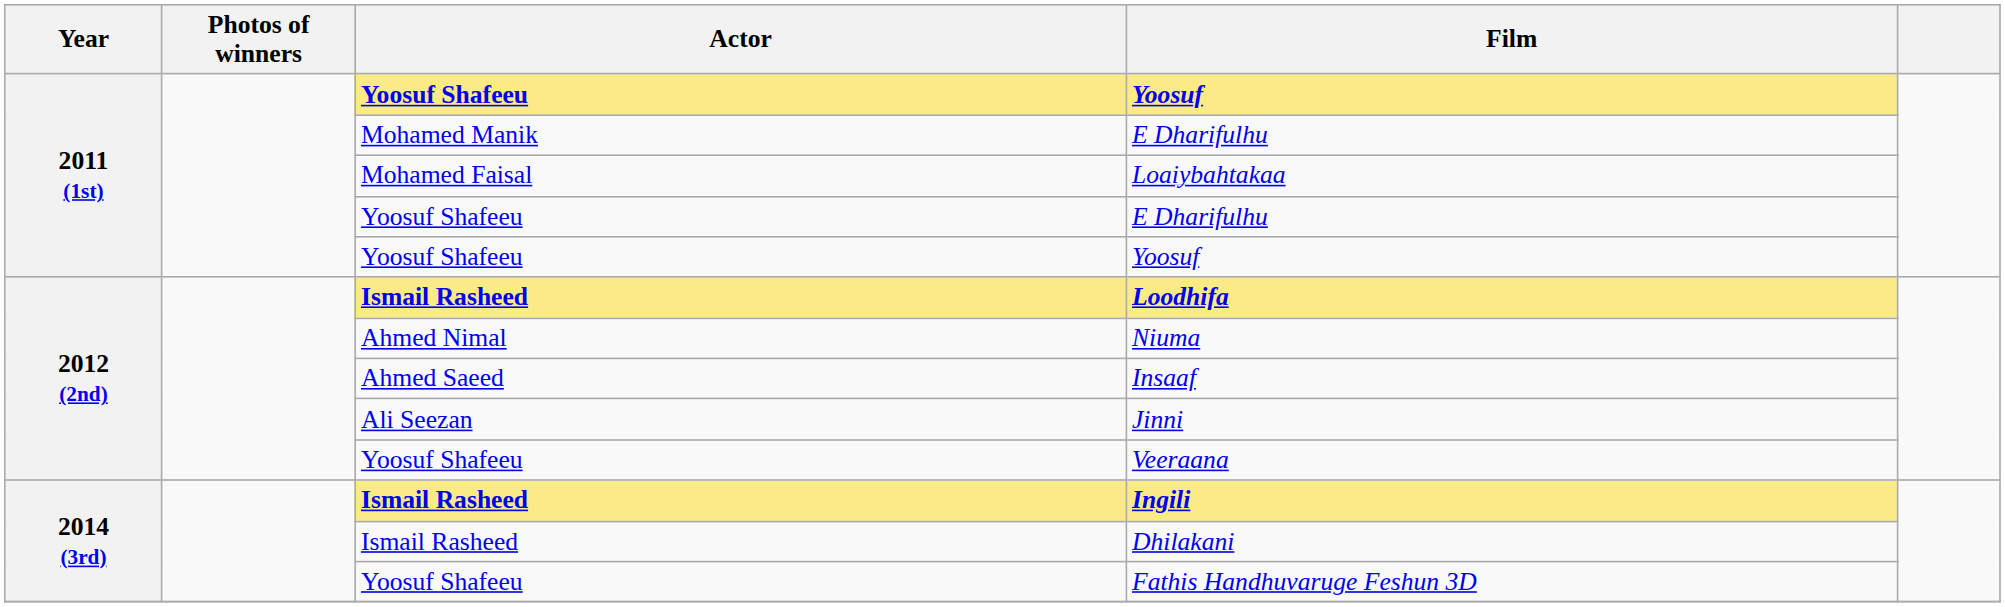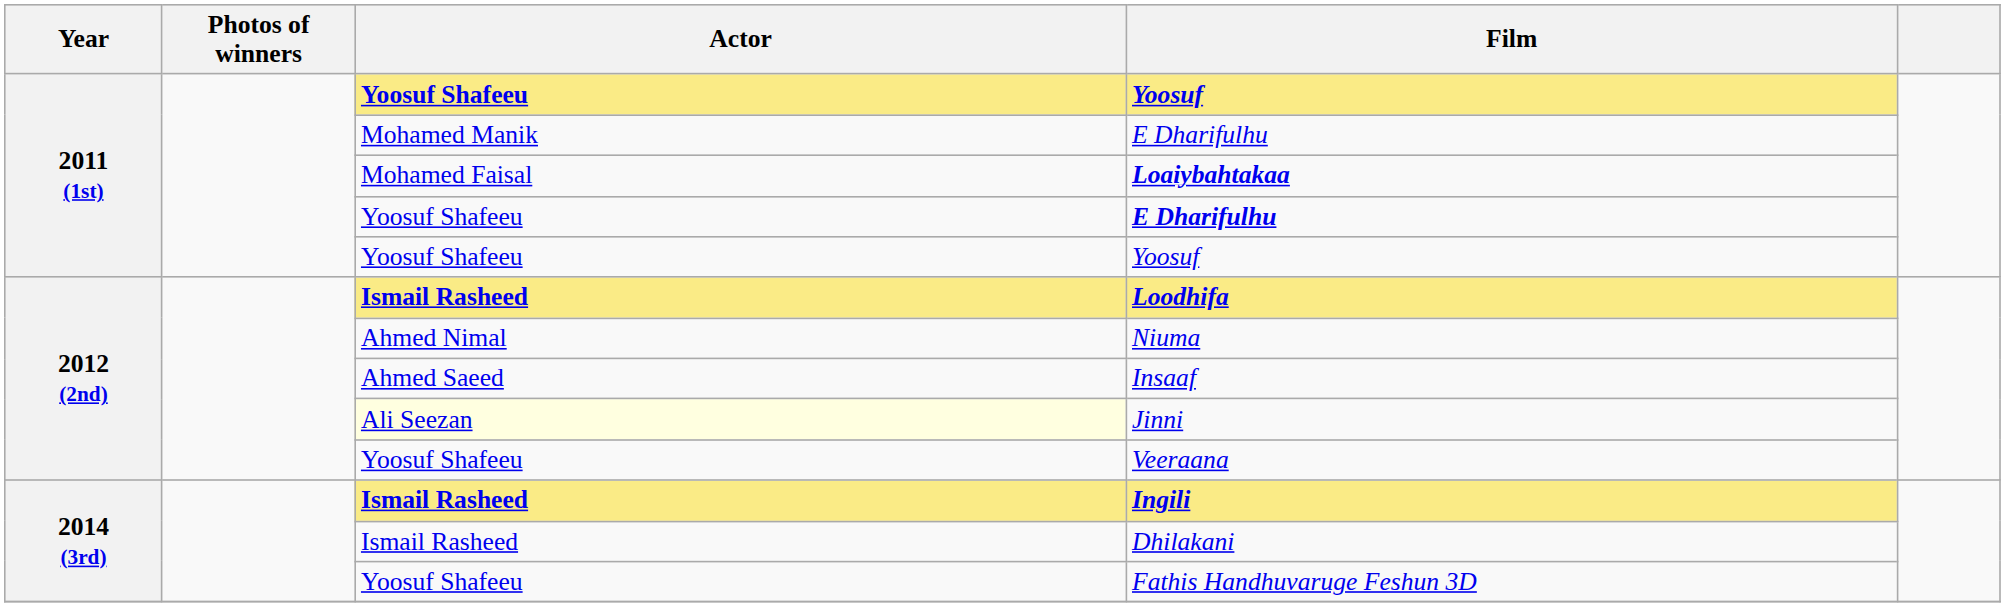Loaiybahtakaa | Film: normal -> bold
Yoosuf Shafeeu / E Dharifulhu | Film: normal -> bold
Jinni | Actor: no background -> lightyellow background
